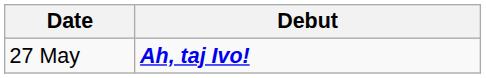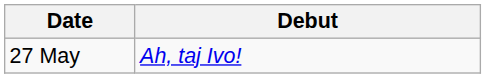27 May | Debut: bold -> normal
